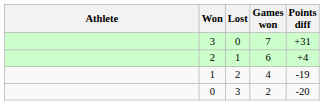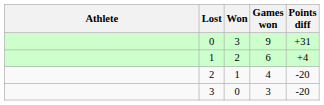columns swapped: Won <-> Lost
row 2 | Games won: 7 -> 9
row 4 | Points diff: -19 -> -20
row 5 | Games won: 2 -> 3
